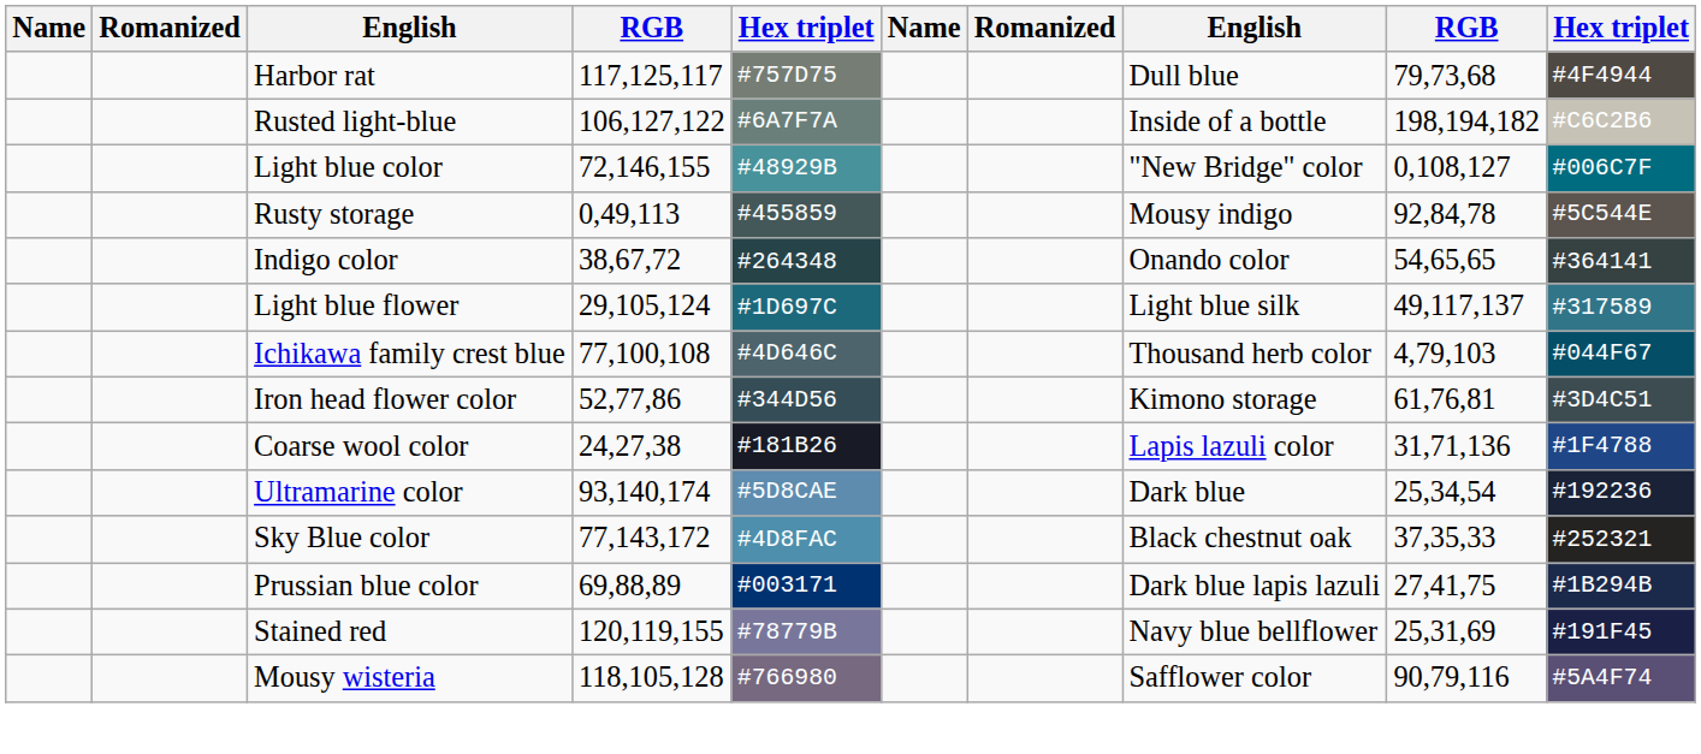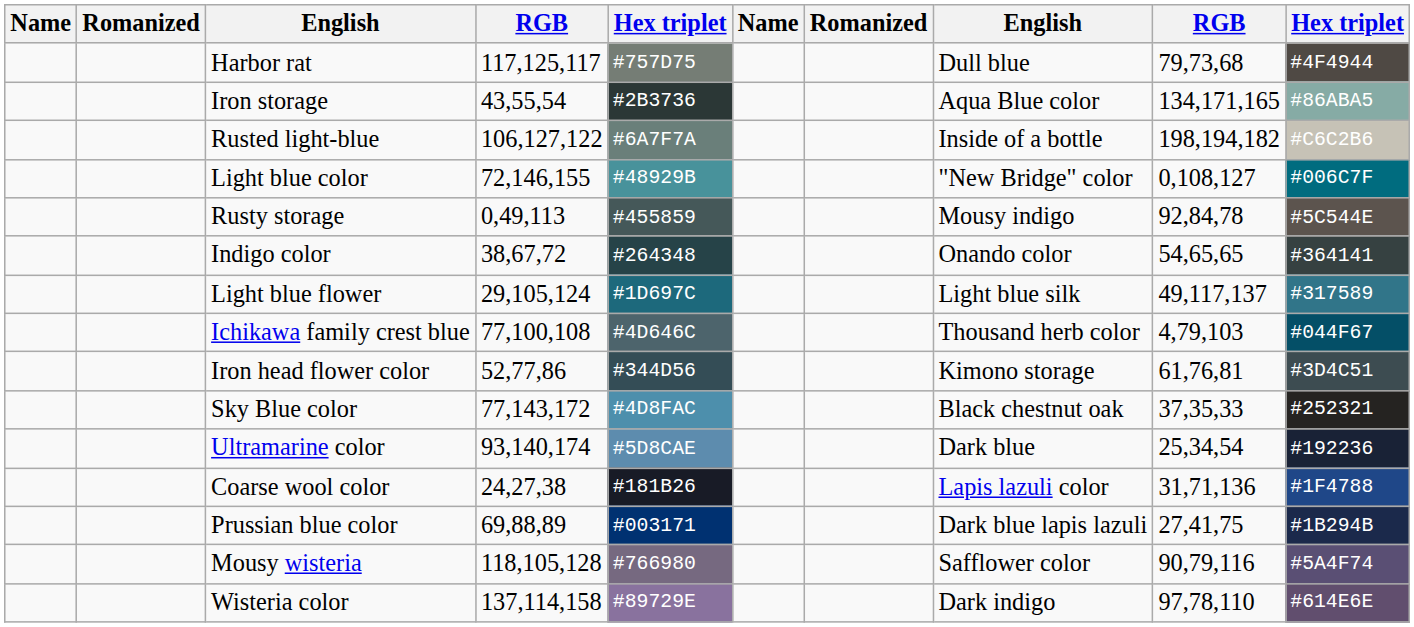+ row: Iron storage | 43,55,54 | #2B3736 | Aqua Blue color | 134,171,165 | #86ABA5
rows swapped: Sky Blue color <-> Coarse wool color
- row: Stained red | 120,119,155 | #78779B | Navy blue bellflower | 25,31,69 | #191F45
+ row: Wisteria color | 137,114,158 | #89729E | Dark indigo | 97,78,110 | #614E6E
